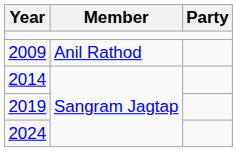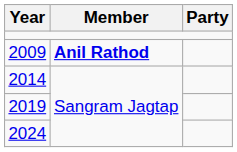2009 | Member: normal -> bold
